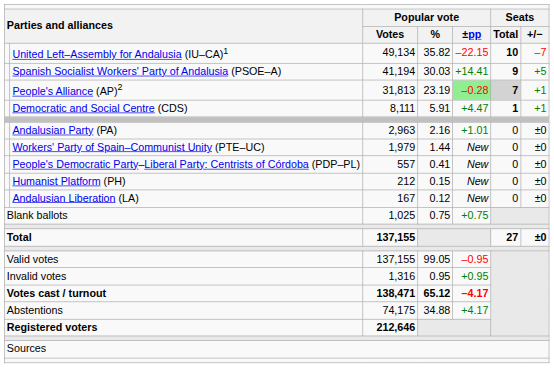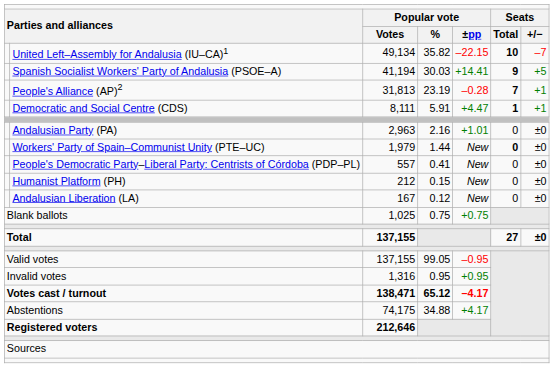People's Alliance (AP)2 | column 5: lightgreen background -> no background
People's Alliance (AP)2 | column 6: lightgrey background -> no background
Workers' Party of Spain–Communist Unity (PTE–UC) | column 6: normal -> bold
